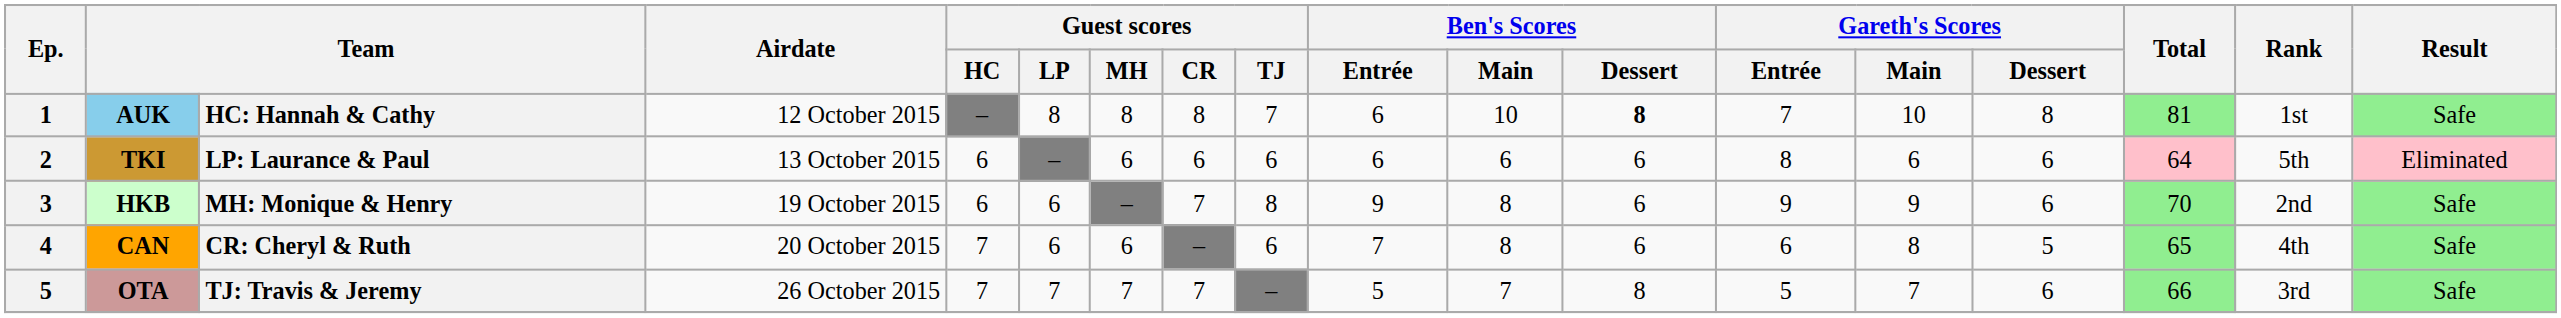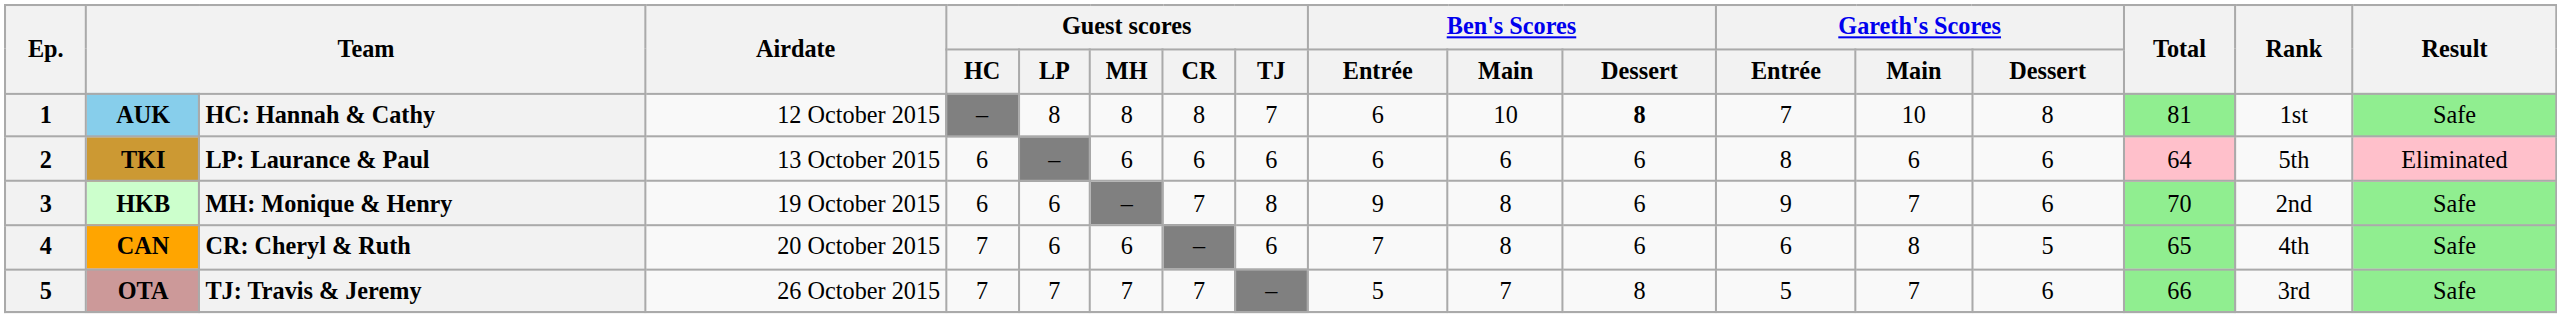HKB | Gareth's Scores / Main: 9 -> 7
